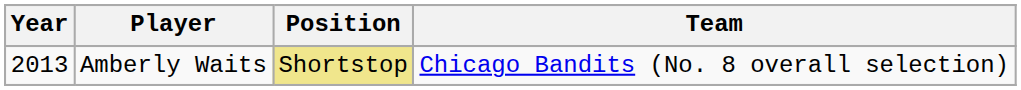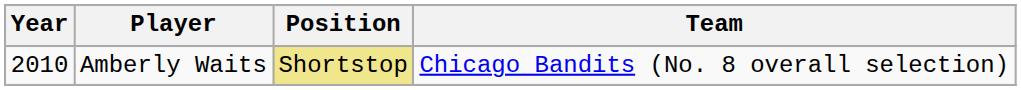Amberly Waits | Year: 2013 -> 2010
